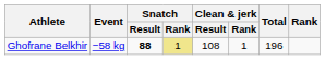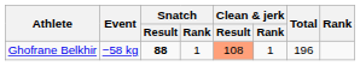Ghofrane Belkhir | Snatch / Rank: khaki background -> no background
Ghofrane Belkhir | Clean & jerk / Result: no background -> lightsalmon background
